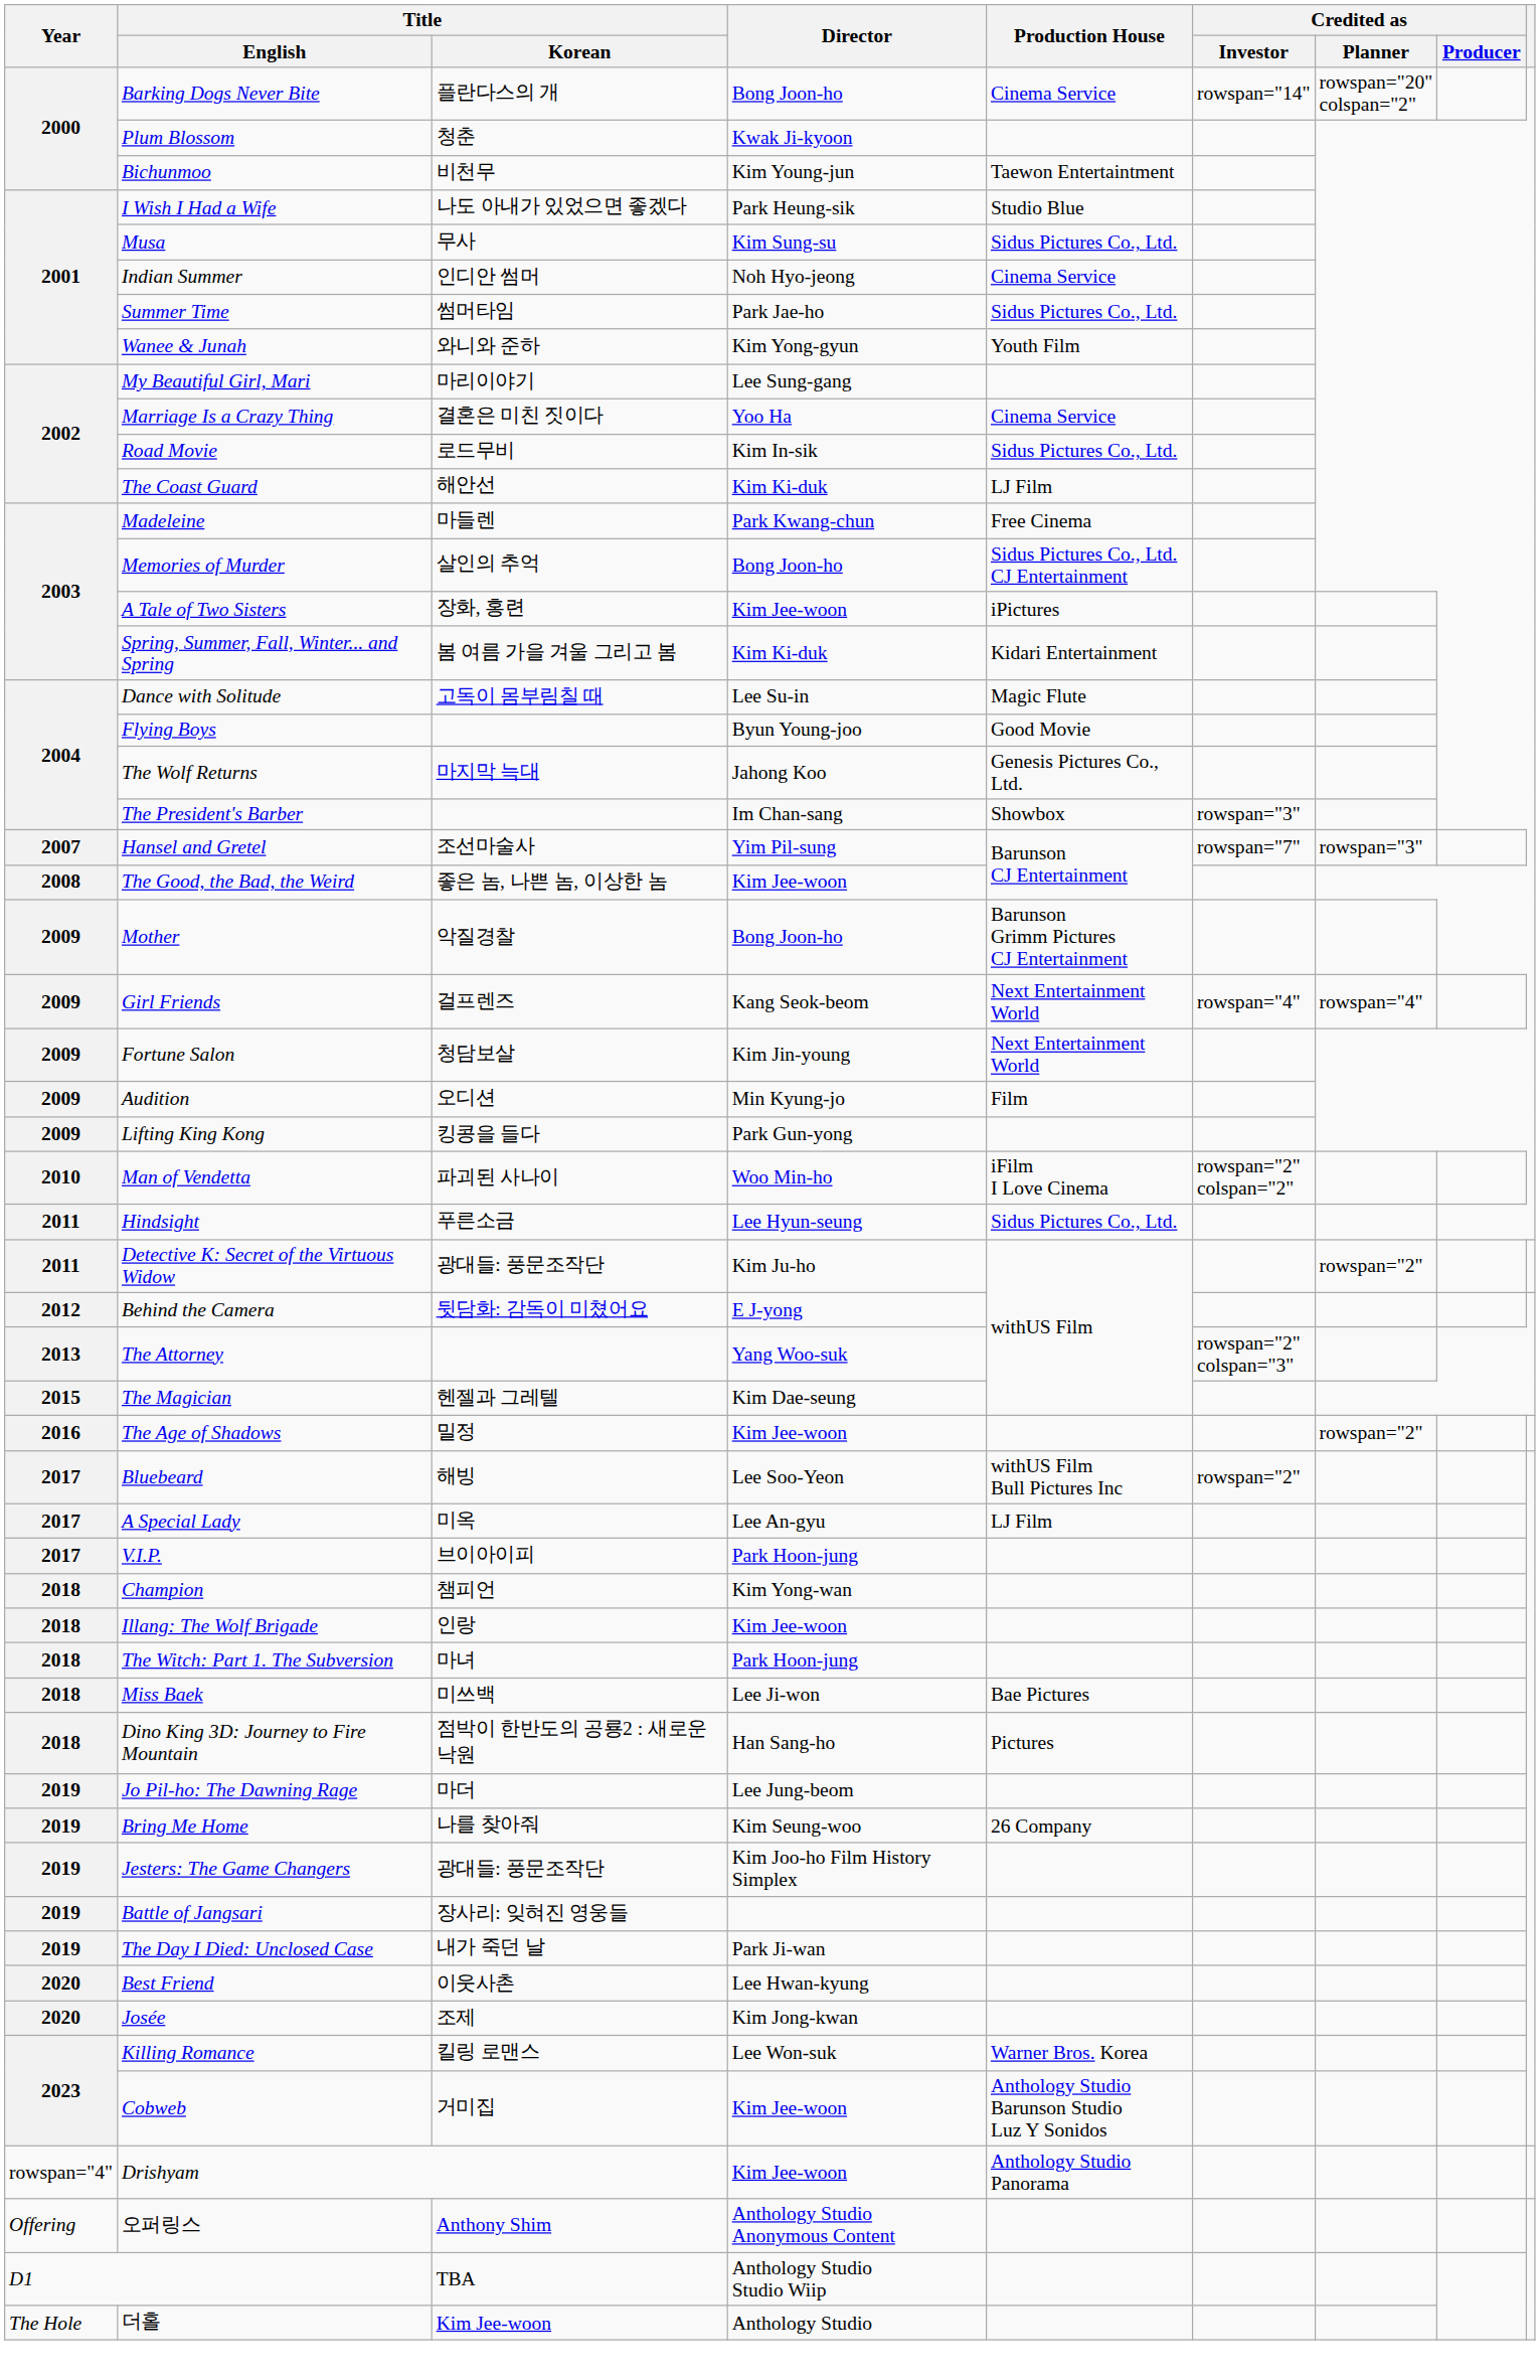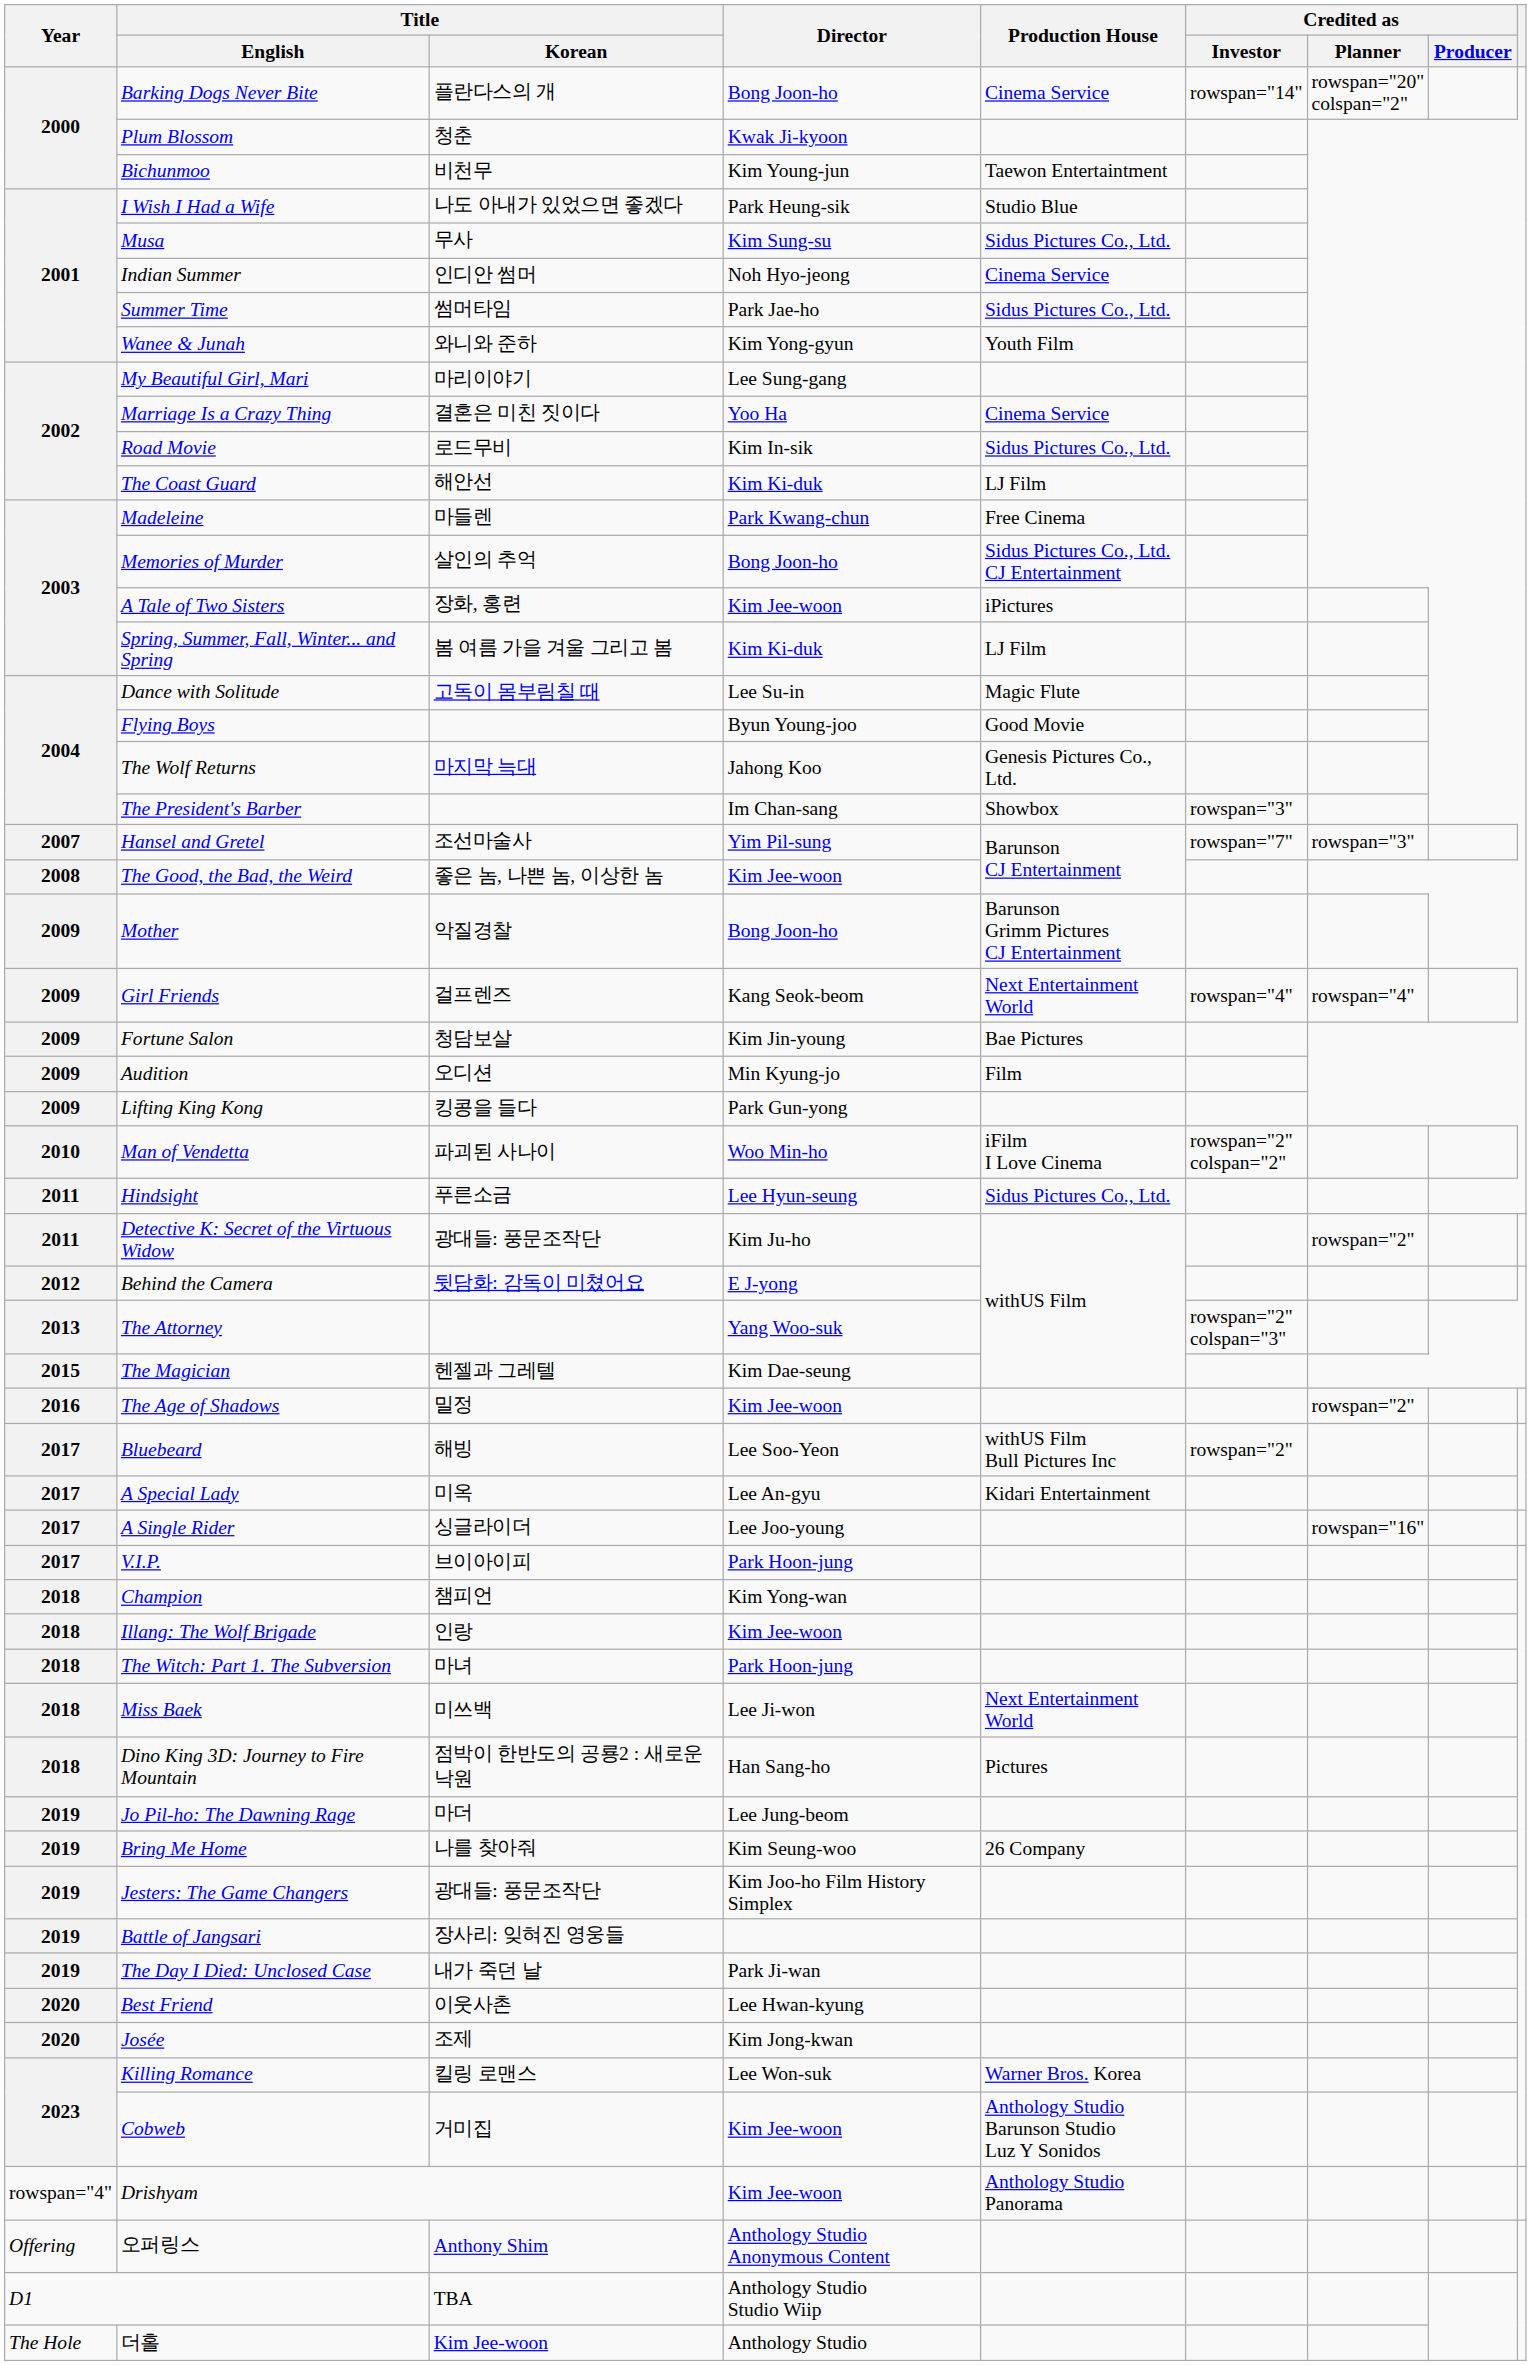Spring, Summer, Fall, Winter... and Spring | Production House: Kidari Entertainment -> LJ Film
Fortune Salon | Production House: Next Entertainment World -> Bae Pictures
A Special Lady | Production House: LJ Film -> Kidari Entertainment
+ row: 2017 | A Single Rider | 싱글라이더 | Lee Joo-young | rowspan="16"
Miss Baek | Production House: Bae Pictures -> Next Entertainment World
